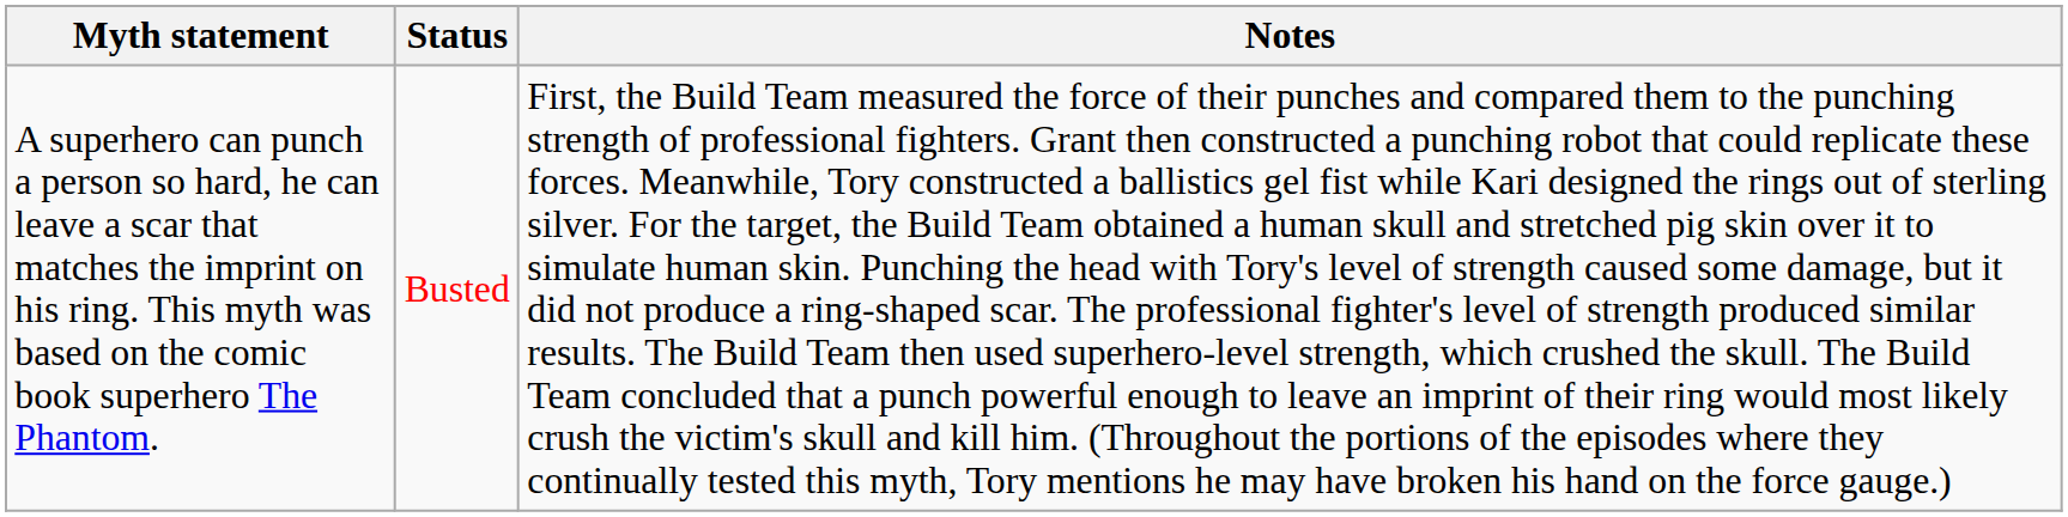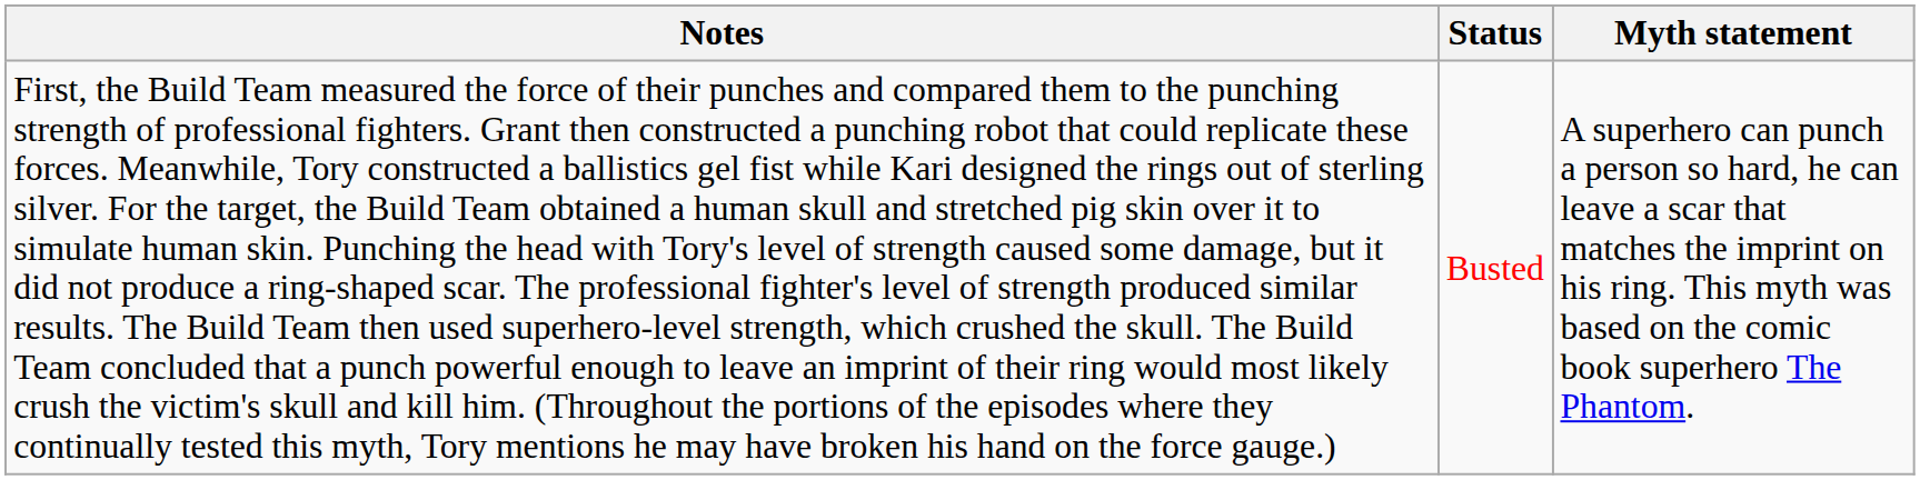columns swapped: Myth statement <-> Notes
